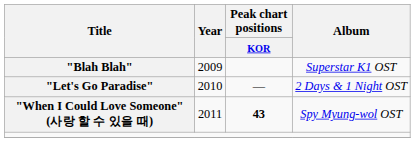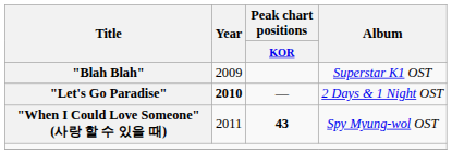"Let's Go Paradise" | Year: normal -> bold
